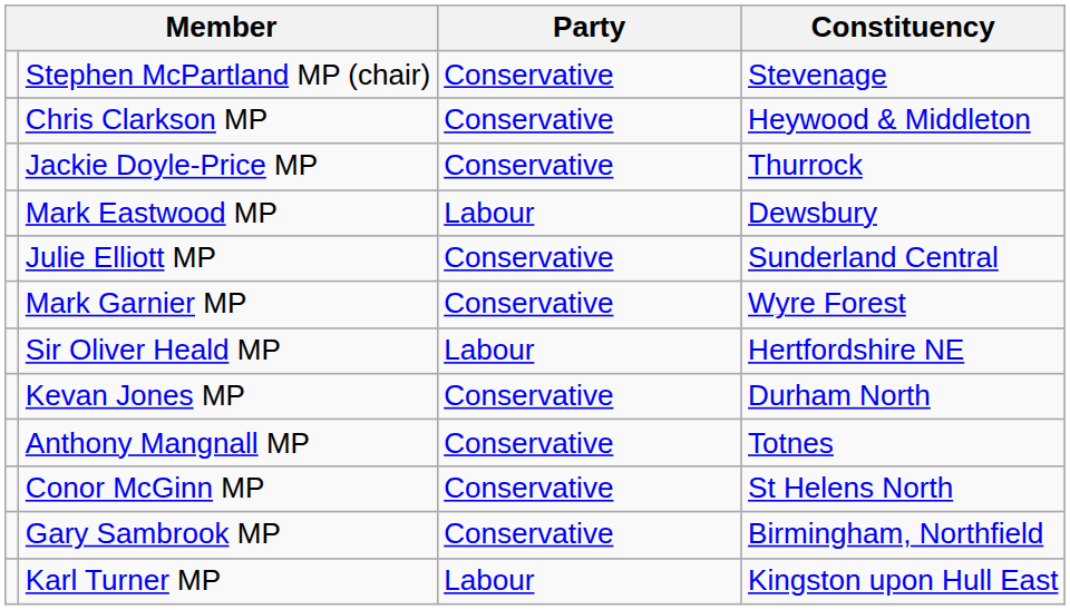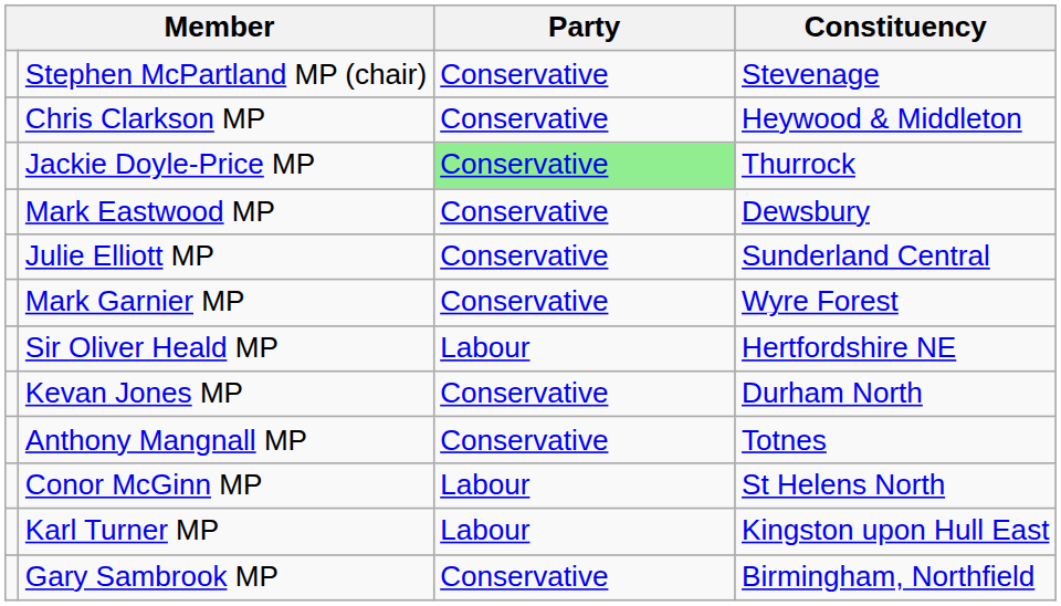Jackie Doyle-Price MP | Party: no background -> lightgreen background
Mark Eastwood MP | Party: Labour -> Conservative
Conor McGinn MP | Party: Conservative -> Labour
rows swapped: Gary Sambrook MP <-> Karl Turner MP
